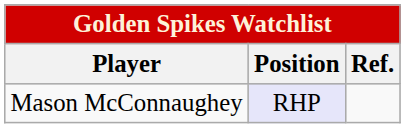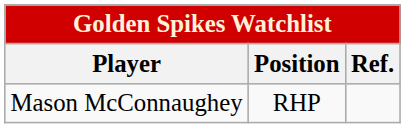Mason McConnaughey | Position: lavender background -> no background
